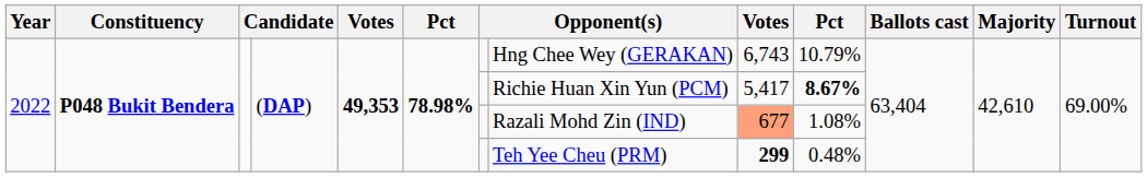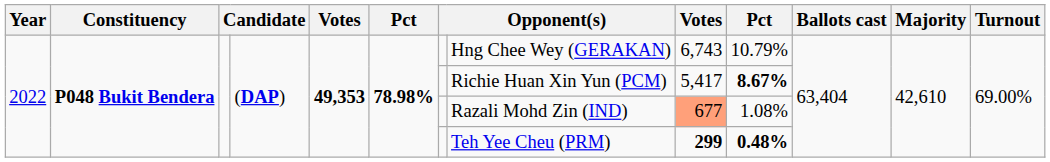row 5 | column 10: normal -> bold
